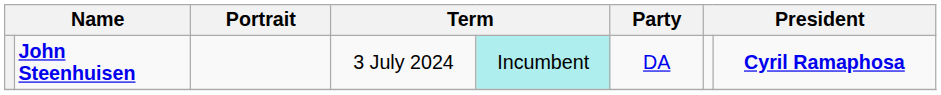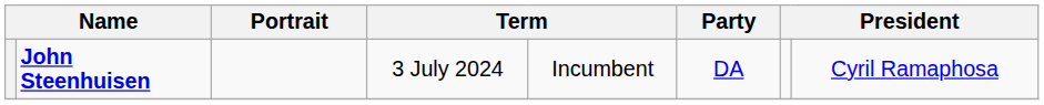John Steenhuisen | column 5: paleturquoise background -> no background
John Steenhuisen | column 8: bold -> normal
